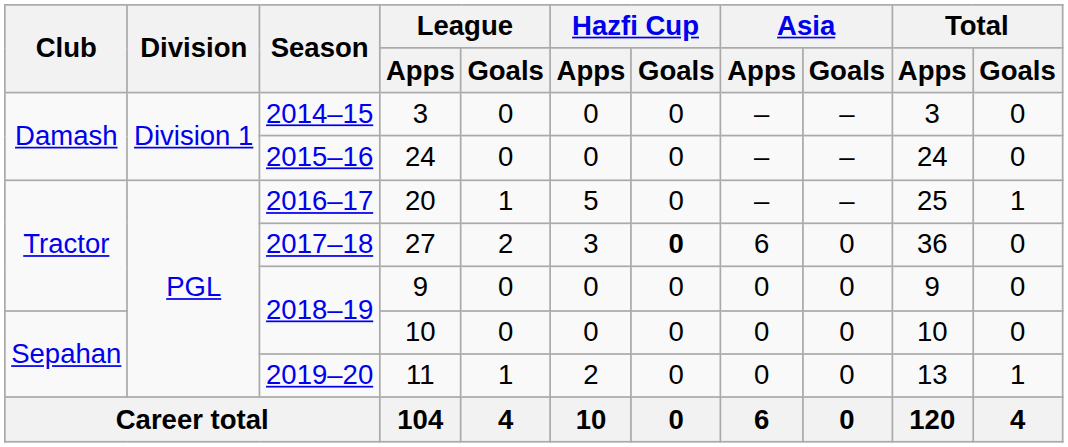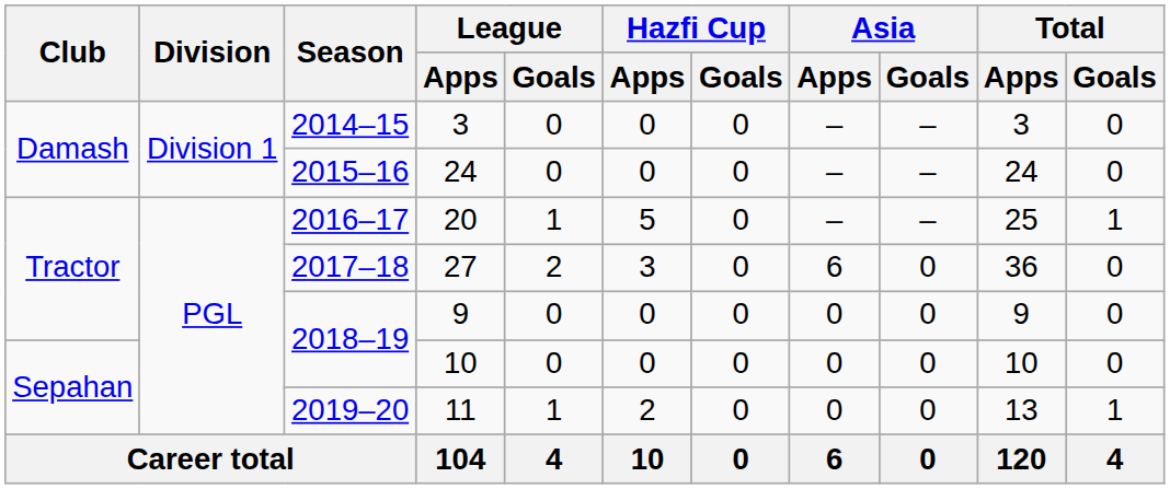27 | Hazfi Cup / Goals: bold -> normal
